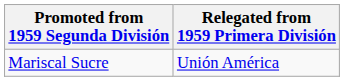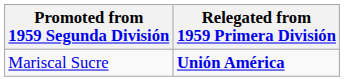Mariscal Sucre | Relegated from 1959 Primera División: normal -> bold
